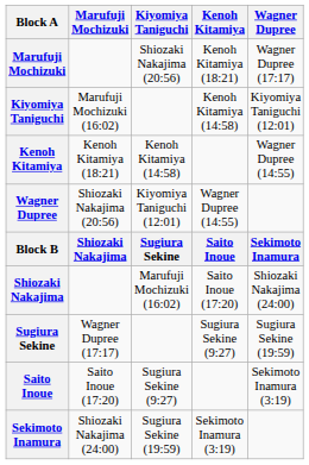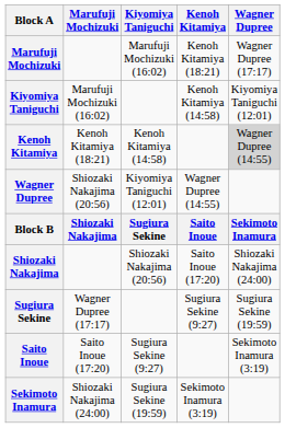row 2 | Kiyomiya Taniguchi: Shiozaki Nakajima (20:56) -> Marufuji Mochizuki (16:02)
row 4 | Wagner Dupree: no background -> lightgrey background
row 7 | Kiyomiya Taniguchi: Marufuji Mochizuki (16:02) -> Shiozaki Nakajima (20:56)
